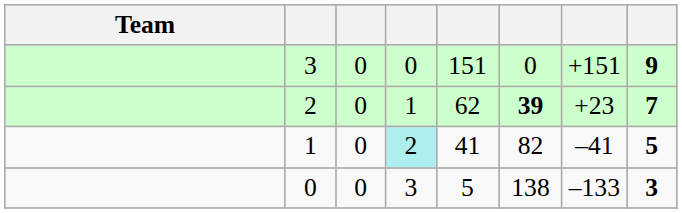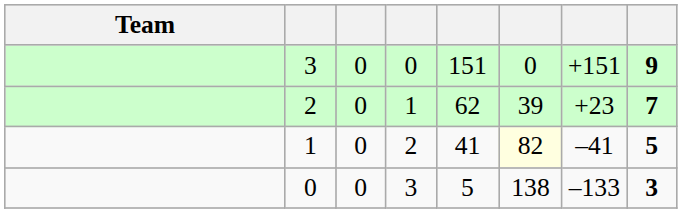row 3 | column 6: bold -> normal
row 4 | column 4: paleturquoise background -> no background
row 4 | column 6: no background -> lightyellow background
